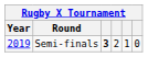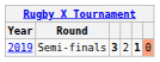Semi-finals | column 5: normal -> bold
Semi-finals | column 6: no background -> lightsalmon background
